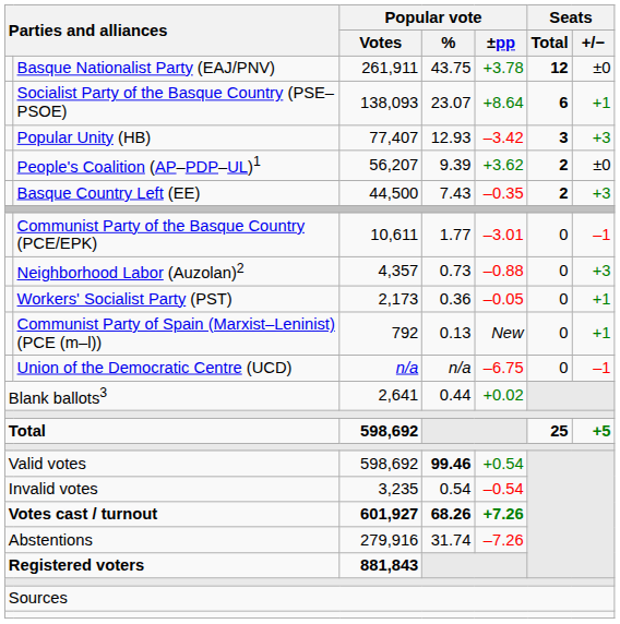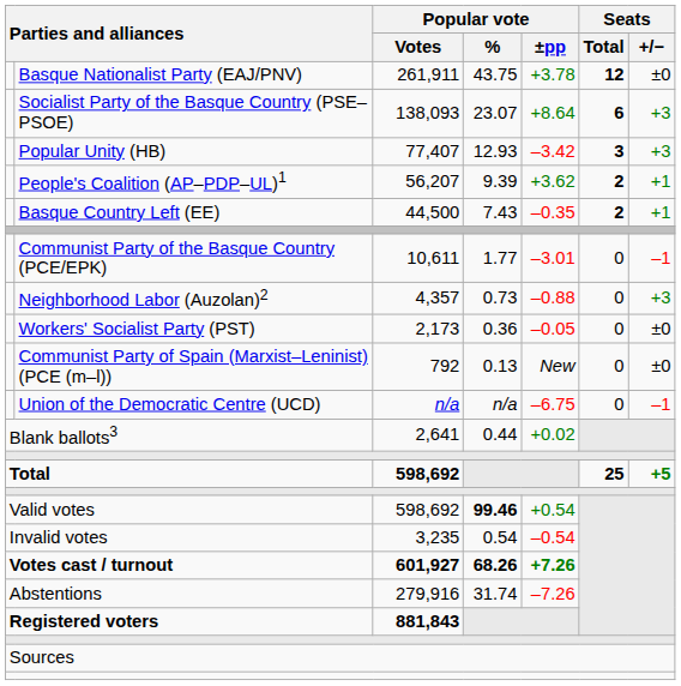Socialist Party of the Basque Country (PSE–PSOE) | Seats / +/−: +1 -> +3
People's Coalition (AP–PDP–UL)1 | Seats / +/−: ±0 -> +1
Basque Country Left (EE) | Seats / +/−: +3 -> +1
Workers' Socialist Party (PST) | Seats / +/−: +1 -> ±0
Communist Party of Spain (Marxist–Leninist) (PCE (m–l)) | Seats / +/−: +1 -> ±0
